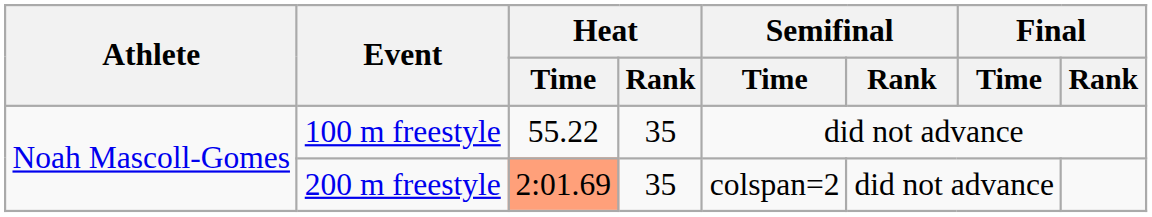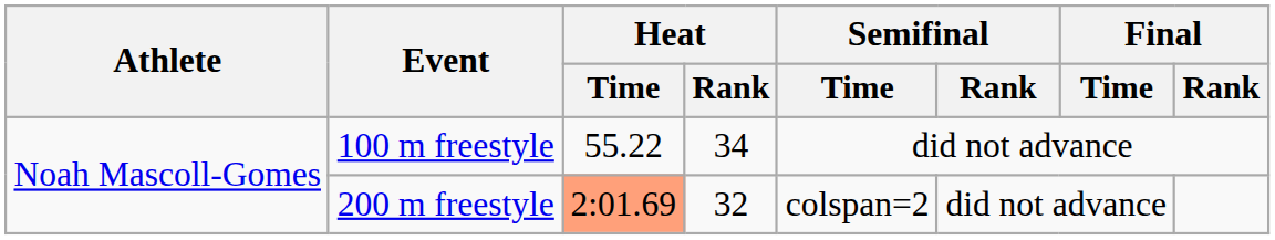100 m freestyle | Heat / Rank: 35 -> 34
200 m freestyle | Heat / Rank: 35 -> 32
